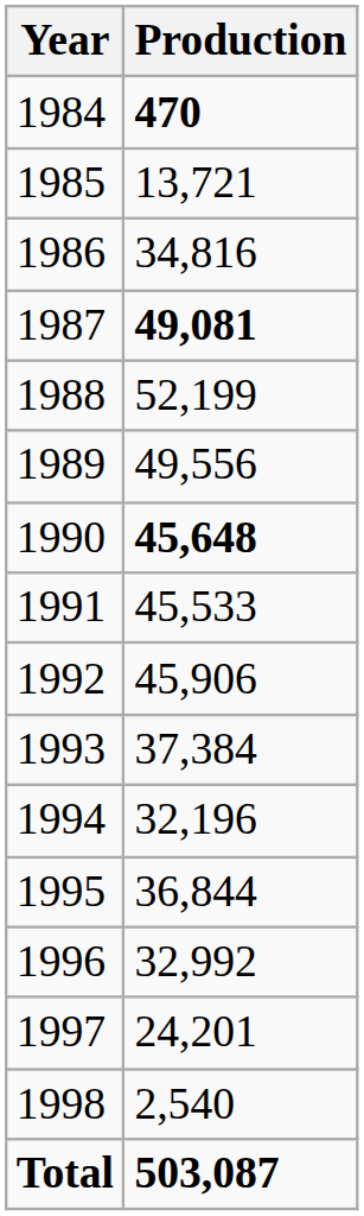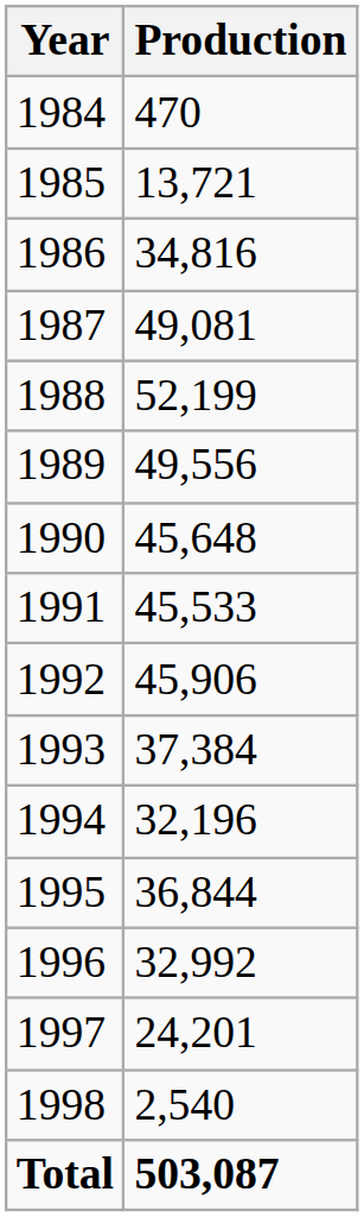1984 | Production: bold -> normal
1987 | Production: bold -> normal
1990 | Production: bold -> normal
